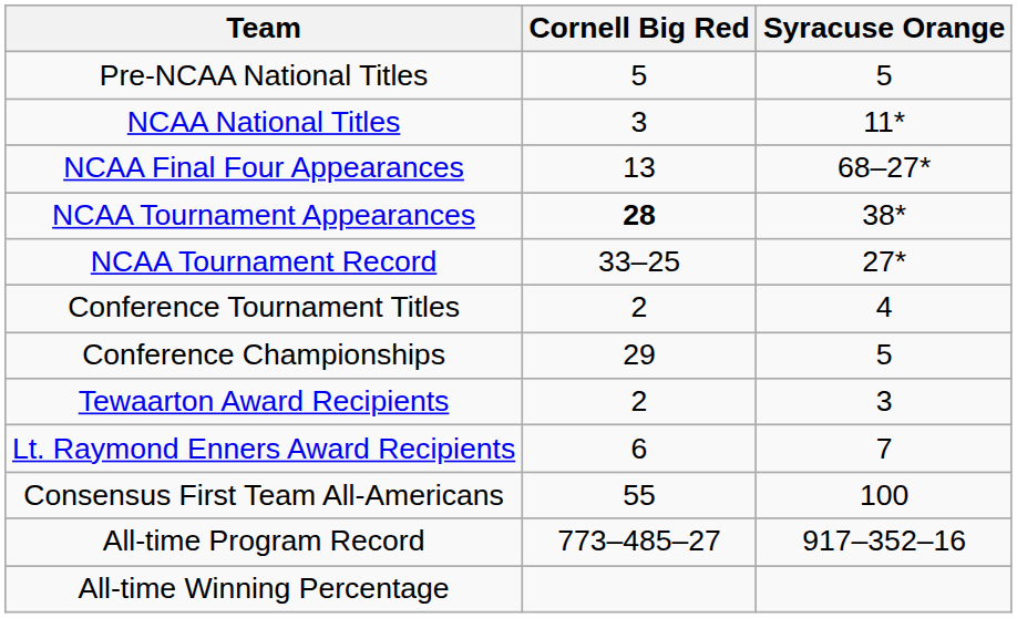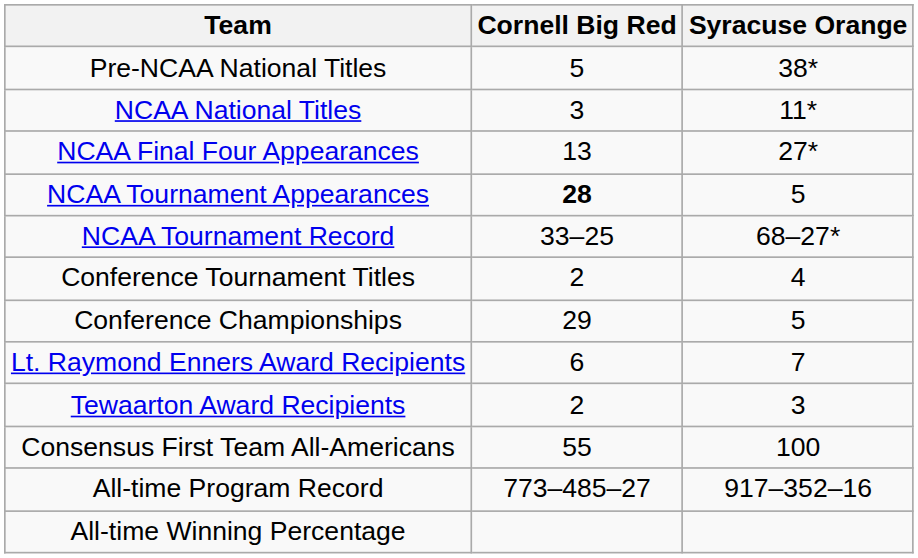Pre-NCAA National Titles | Syracuse Orange: 5 -> 38*
NCAA Final Four Appearances | Syracuse Orange: 68–27* -> 27*
NCAA Tournament Appearances | Syracuse Orange: 38* -> 5
NCAA Tournament Record | Syracuse Orange: 27* -> 68–27*
rows swapped: Tewaarton Award Recipients <-> Lt. Raymond Enners Award Recipients
